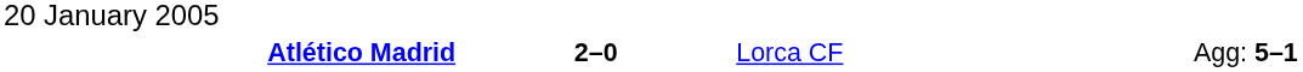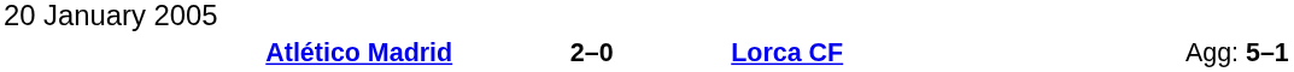Atlético Madrid | column 3: normal -> bold
